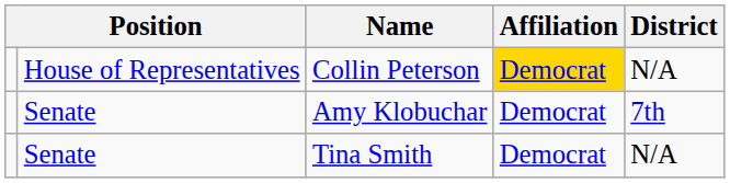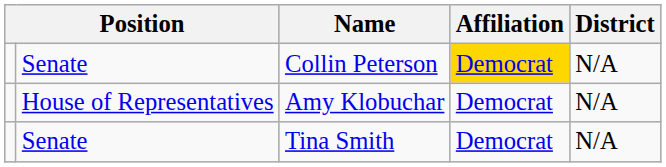Collin Peterson | column 2: House of Representatives -> Senate
Amy Klobuchar | column 2: Senate -> House of Representatives
Amy Klobuchar | District: 7th -> N/A
